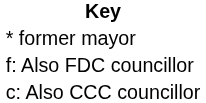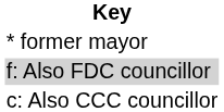row 3 | column 1: no background -> lightgrey background
